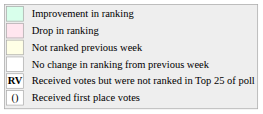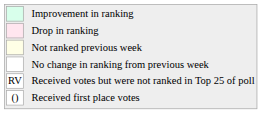Received votes but were not ranked in Top 25 of poll | column 1: bold -> normal
